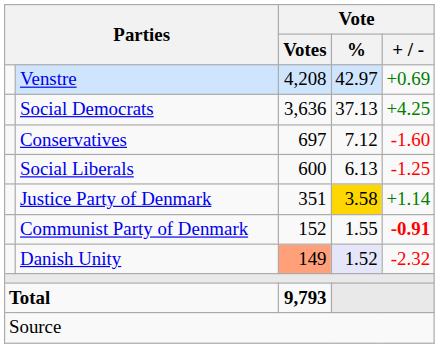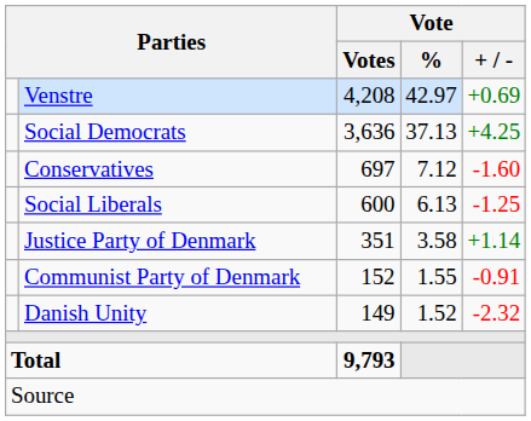Justice Party of Denmark | Vote / %: gold background -> no background
Communist Party of Denmark | Vote / + / -: bold -> normal
Danish Unity | Vote / Votes: lightsalmon background -> no background
Danish Unity | Vote / %: lavender background -> no background
